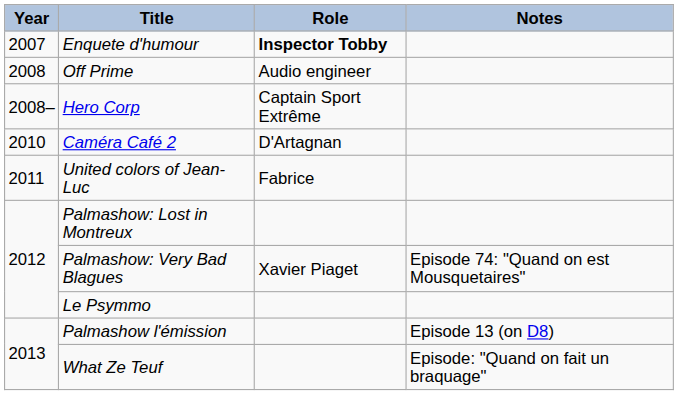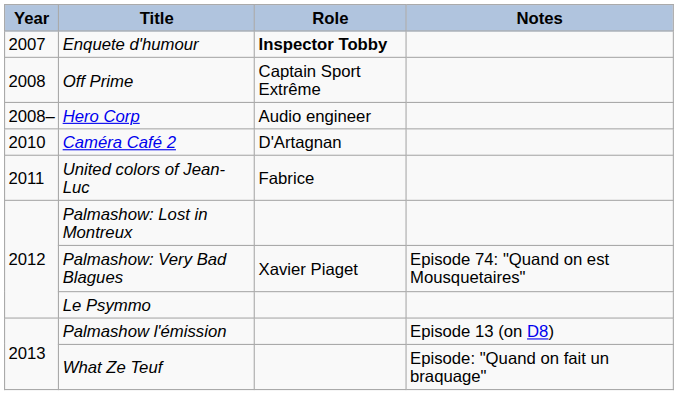Off Prime | Role: Audio engineer -> Captain Sport Extrême
Hero Corp | Role: Captain Sport Extrême -> Audio engineer
